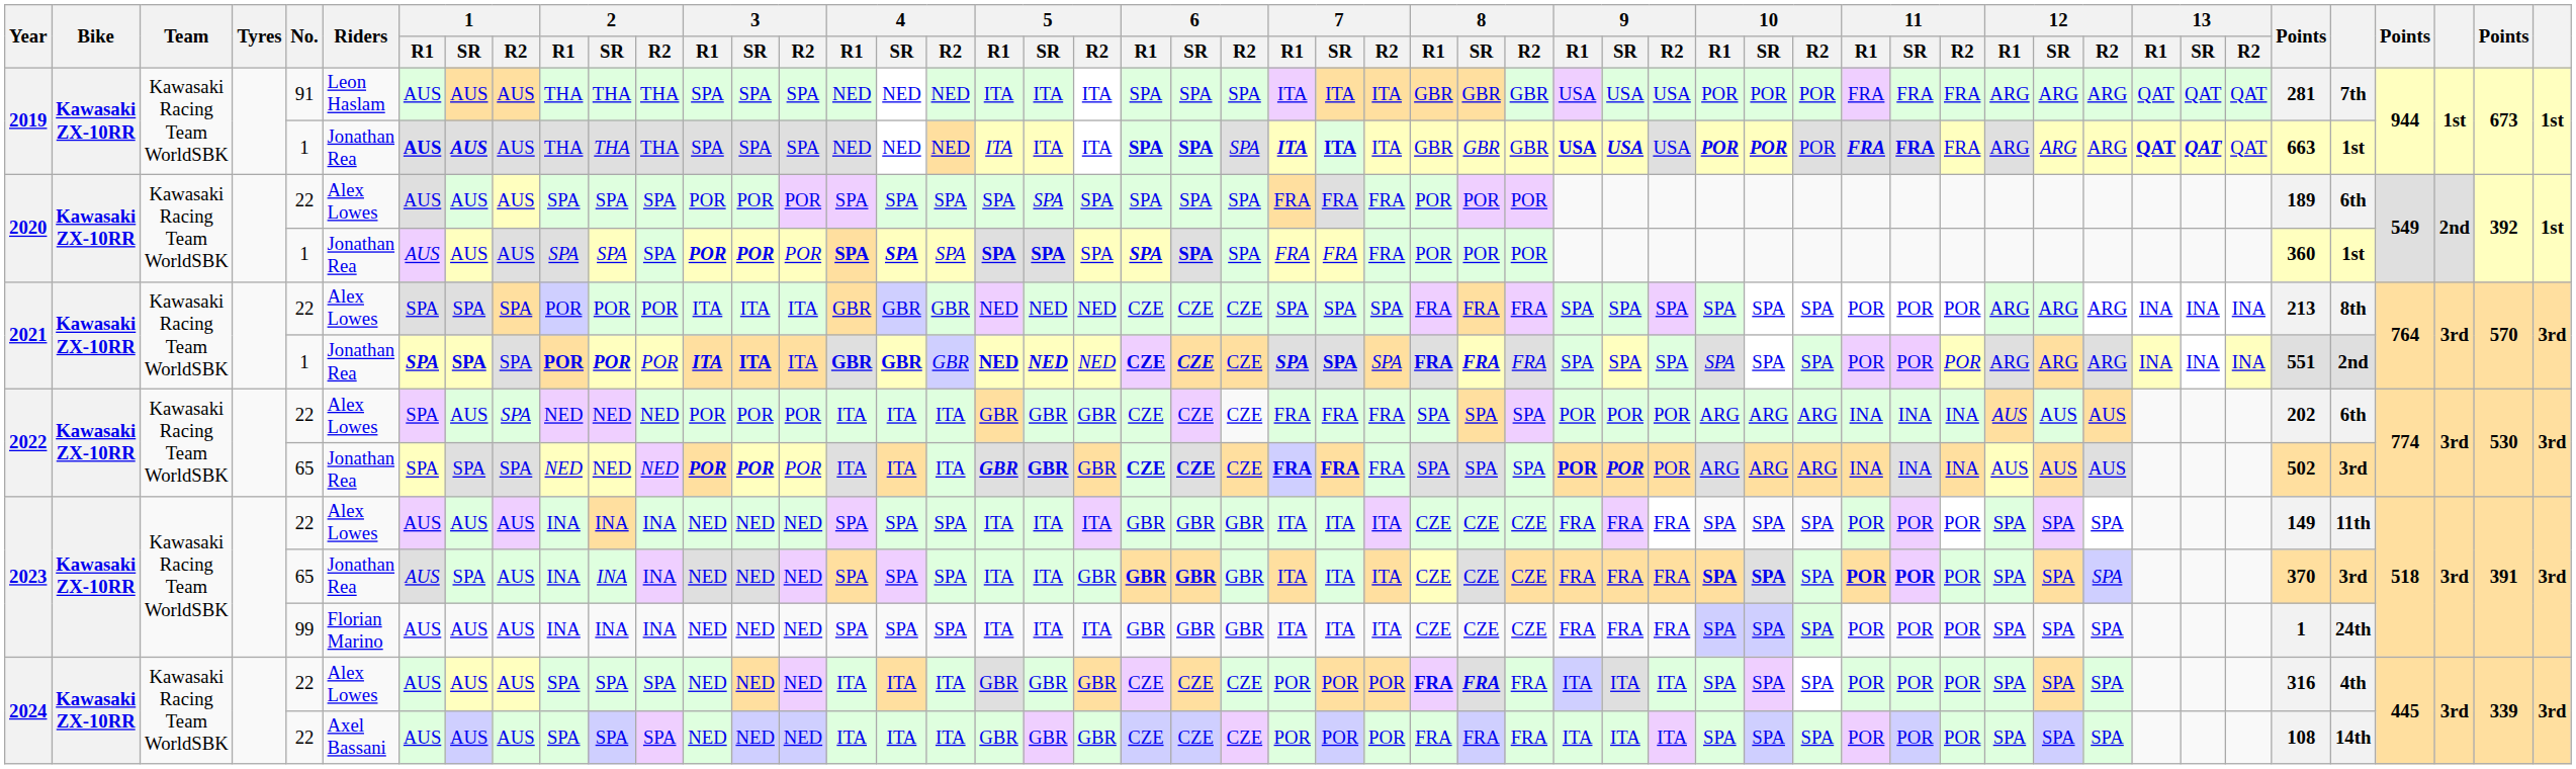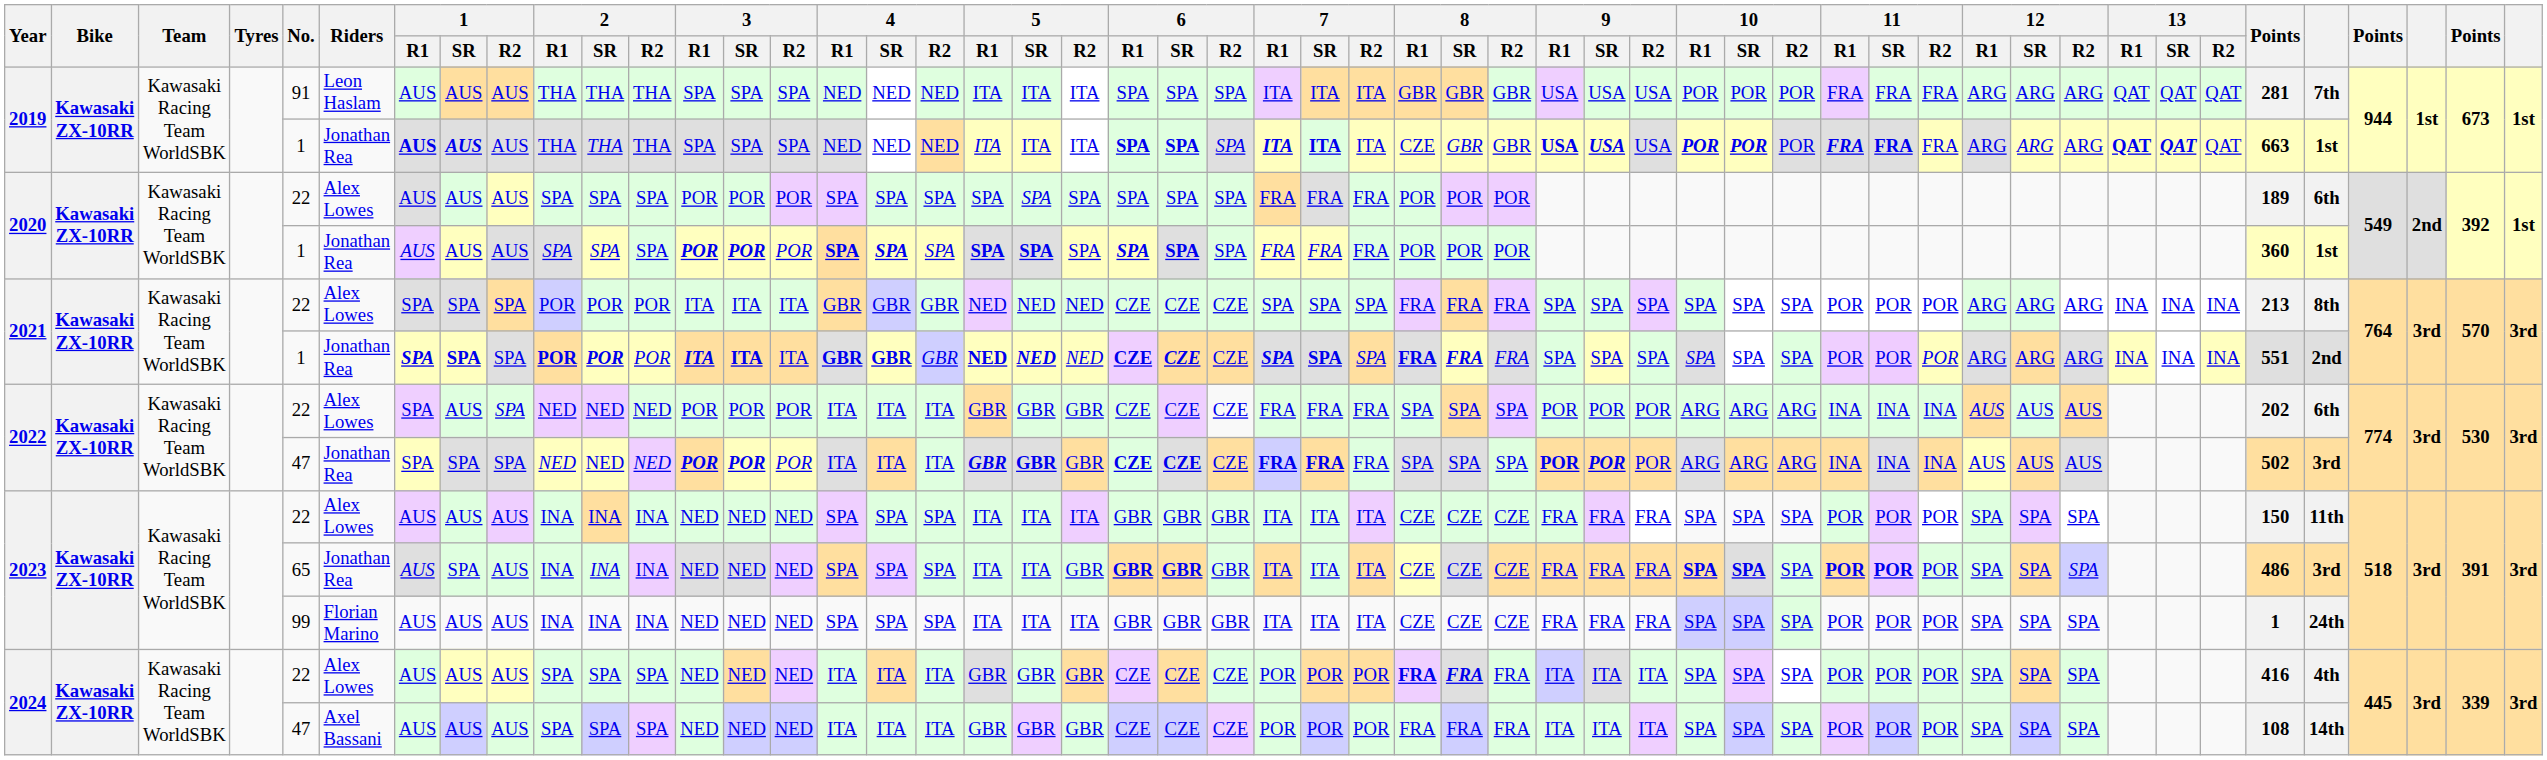row 4 | 8 / R1: GBR -> CZE
row 10 | No.: 65 -> 47
row 11 | column 46: 149 -> 150
row 12 | column 46: 370 -> 486
row 14 | column 46: 316 -> 416
row 15 | No.: 22 -> 47
